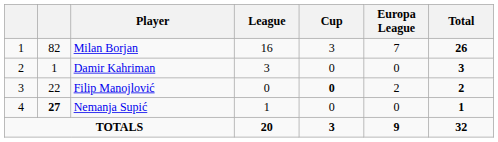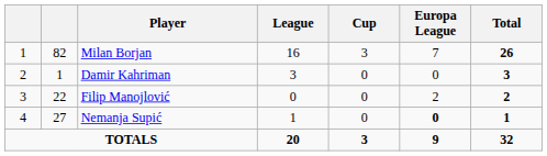Filip Manojlović | Cup: bold -> normal
Nemanja Supić | column 2: bold -> normal
Nemanja Supić | Europa League: normal -> bold
